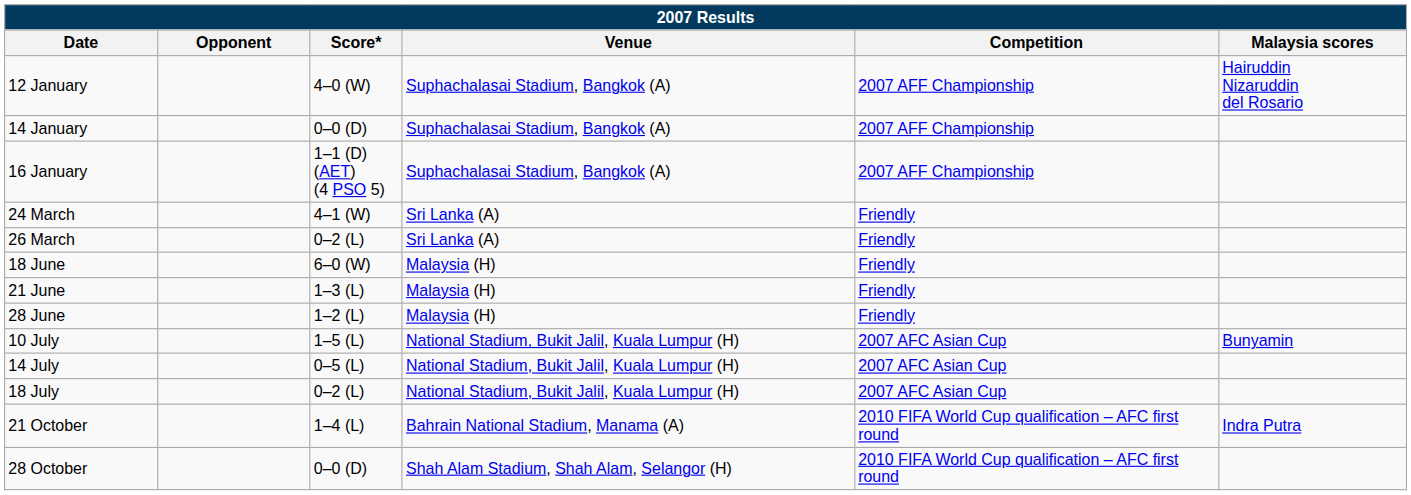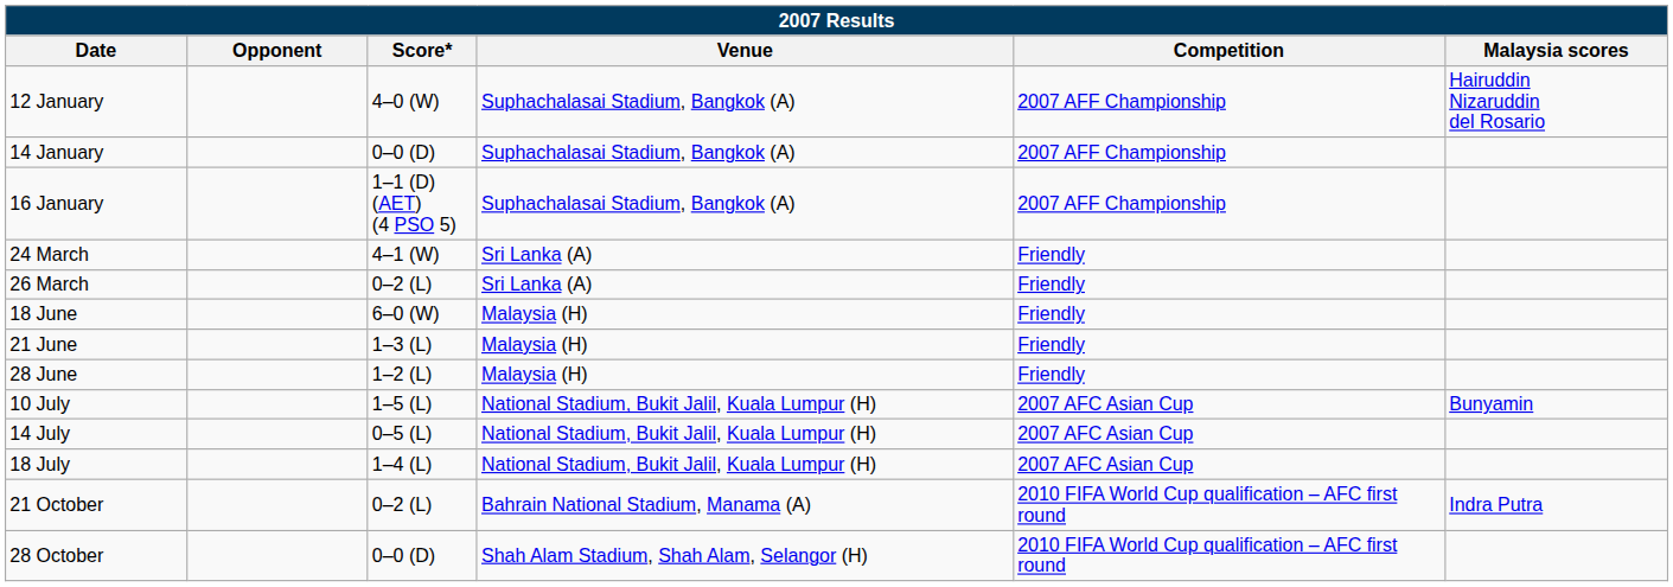18 July | Score*: 0–2 (L) -> 1–4 (L)
21 October | Score*: 1–4 (L) -> 0–2 (L)
